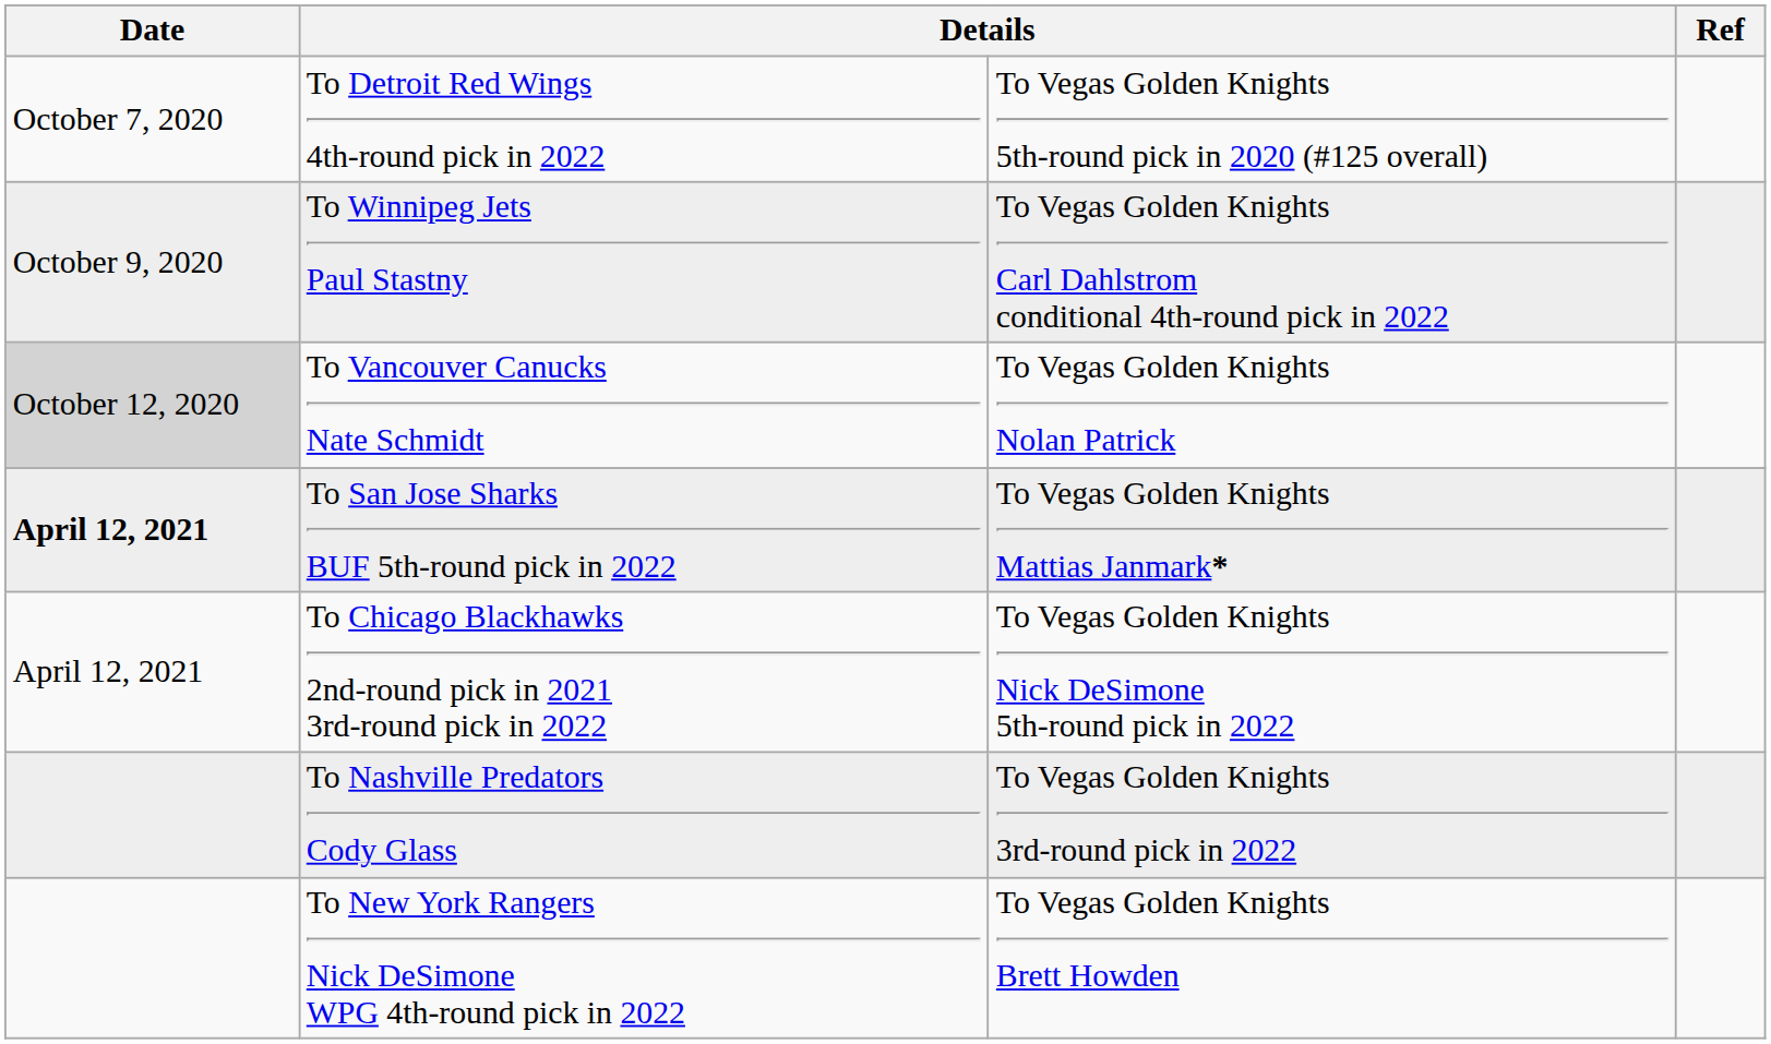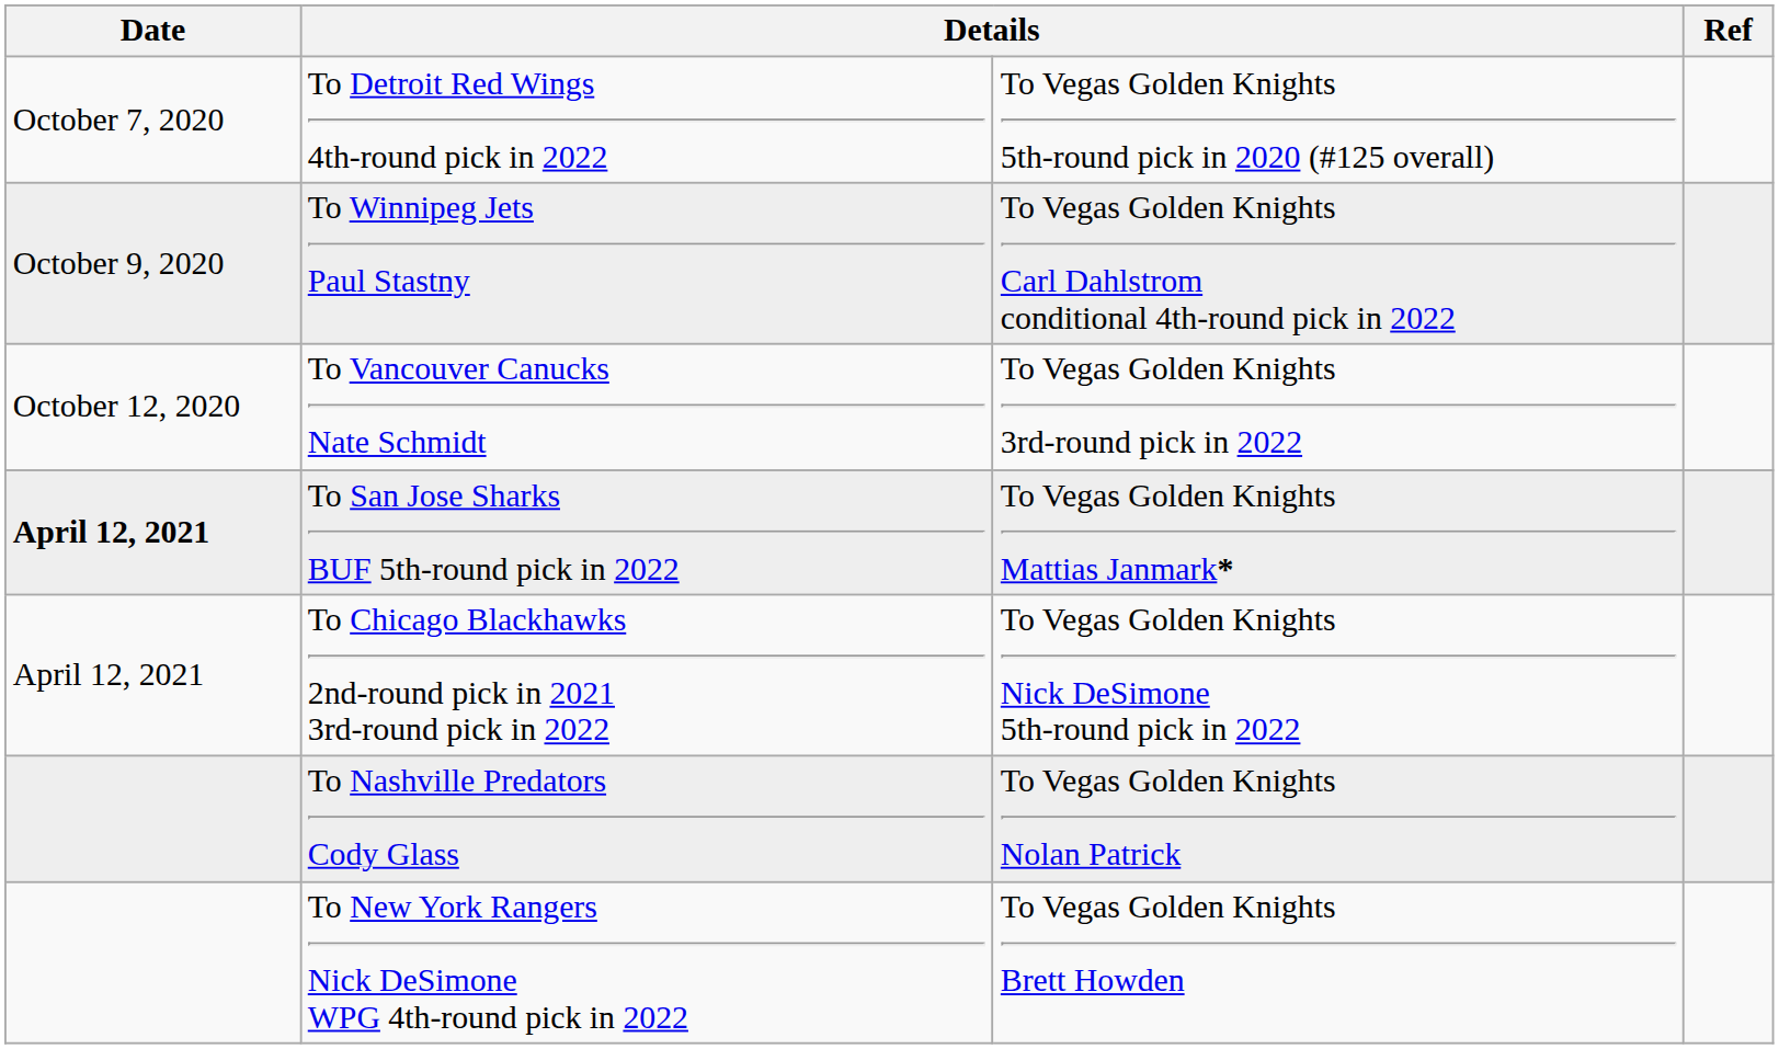To Vancouver Canucks Nate Schmidt | Date: lightgrey background -> no background
To Vancouver Canucks Nate Schmidt | column 3: To Vegas Golden Knights Nolan Patrick -> To Vegas Golden Knights 3rd-round pick in 2022
To Nashville Predators Cody Glass | column 3: To Vegas Golden Knights 3rd-round pick in 2022 -> To Vegas Golden Knights Nolan Patrick
